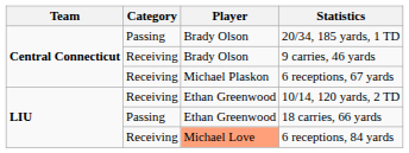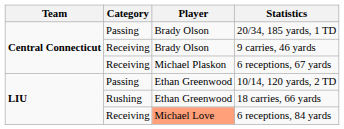10/14, 120 yards, 2 TD | Category: Receiving -> Passing
18 carries, 66 yards | Category: Passing -> Rushing
